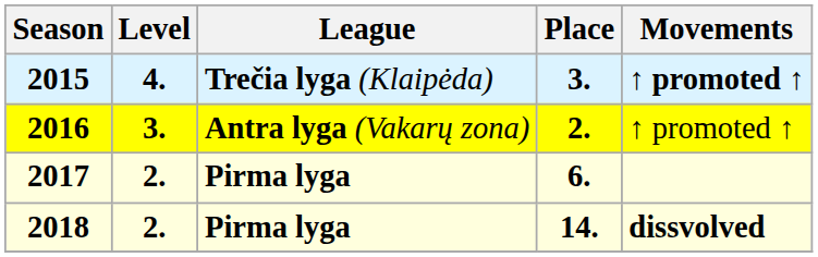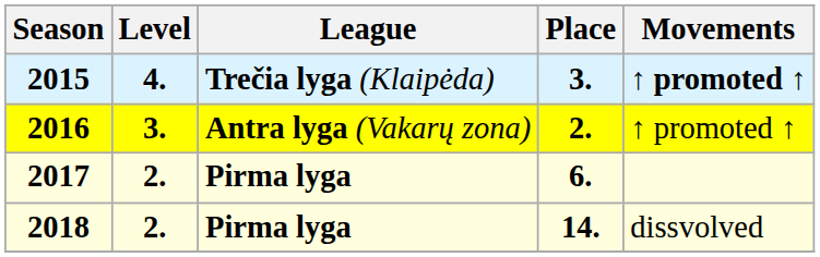2018 | Movements: bold -> normal
